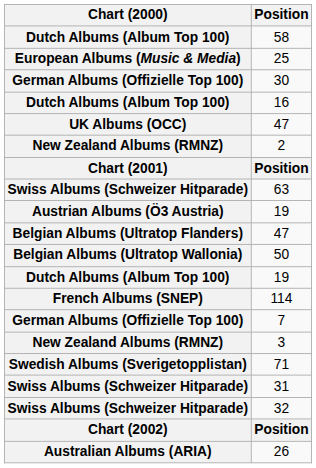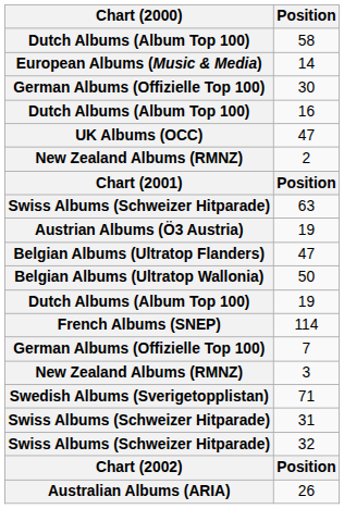row 3 | Position: 25 -> 14
